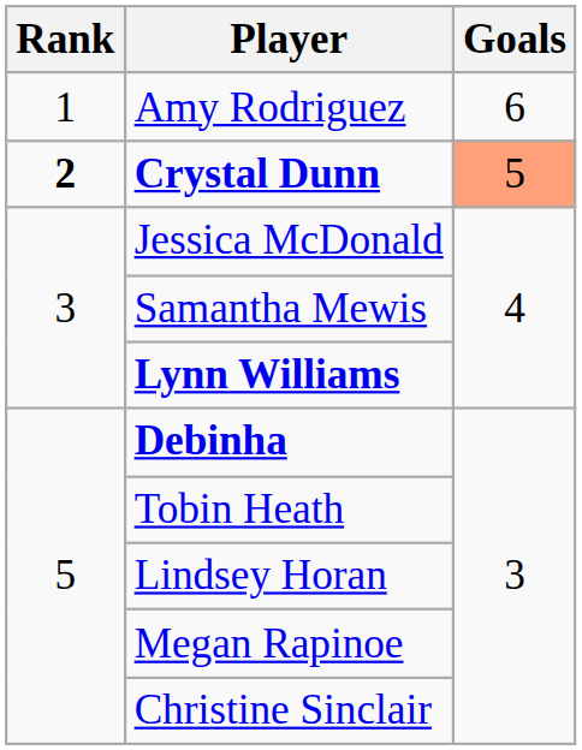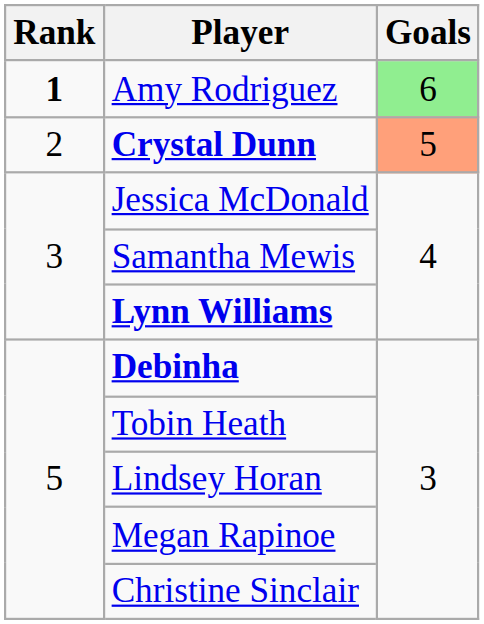Amy Rodriguez | Rank: normal -> bold
Amy Rodriguez | Goals: no background -> lightgreen background
Crystal Dunn | Rank: bold -> normal
